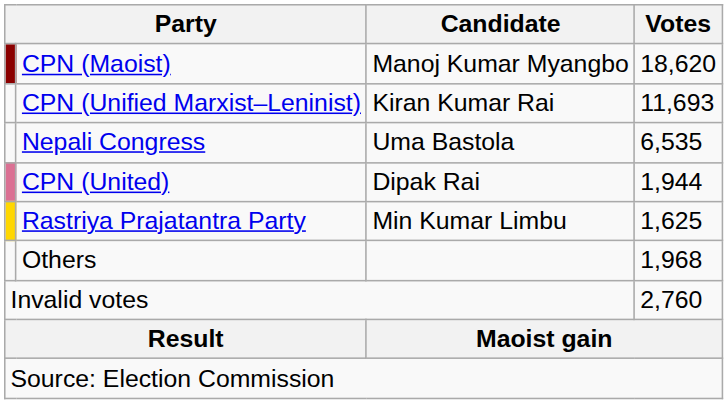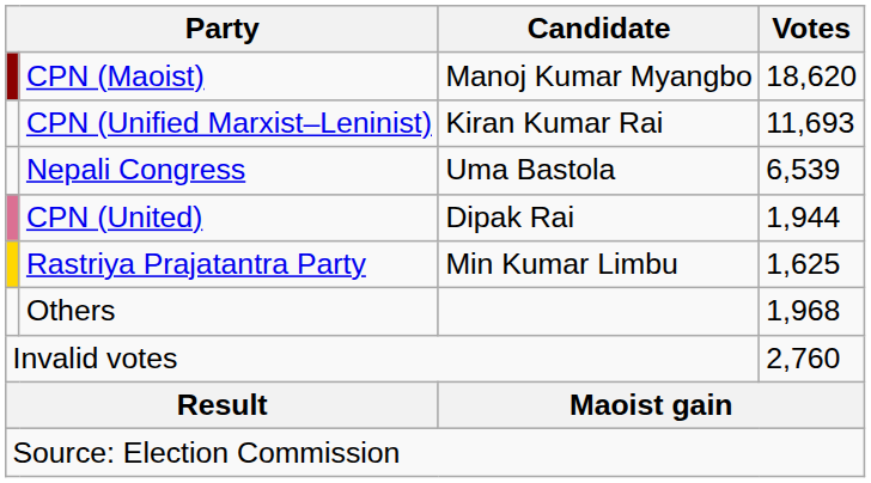Nepali Congress | Votes: 6,535 -> 6,539
